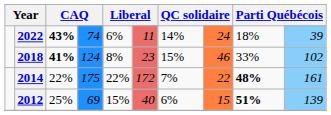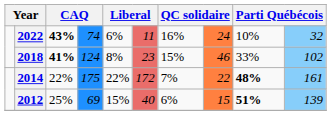2022 | column 7: 14% -> 16%
2022 | column 9: 18% -> 10%
2022 | column 10: 39 -> 32
